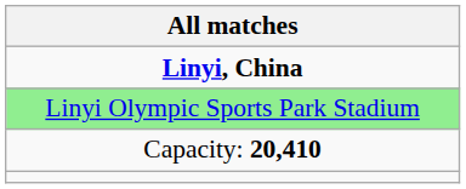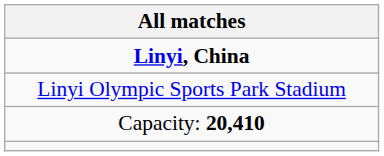row 3 | column 1: lightgreen background -> no background
